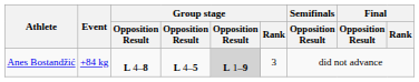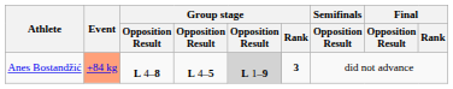Anes Bostandžić | Event: no background -> lightsalmon background
Anes Bostandžić | Group stage / Rank: normal -> bold
